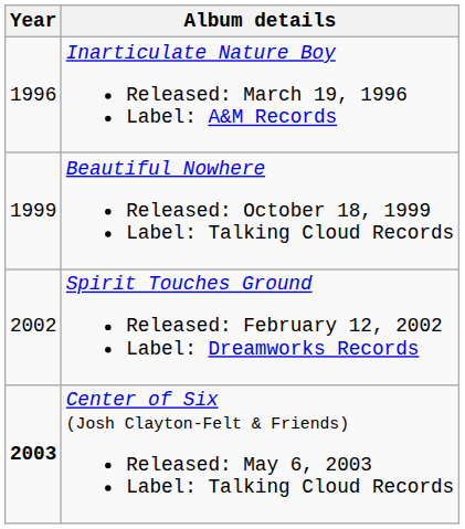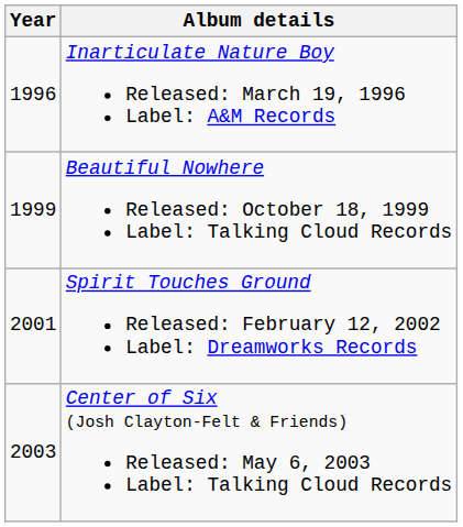row 4 | Year: 2002 -> 2001
row 5 | Year: bold -> normal
